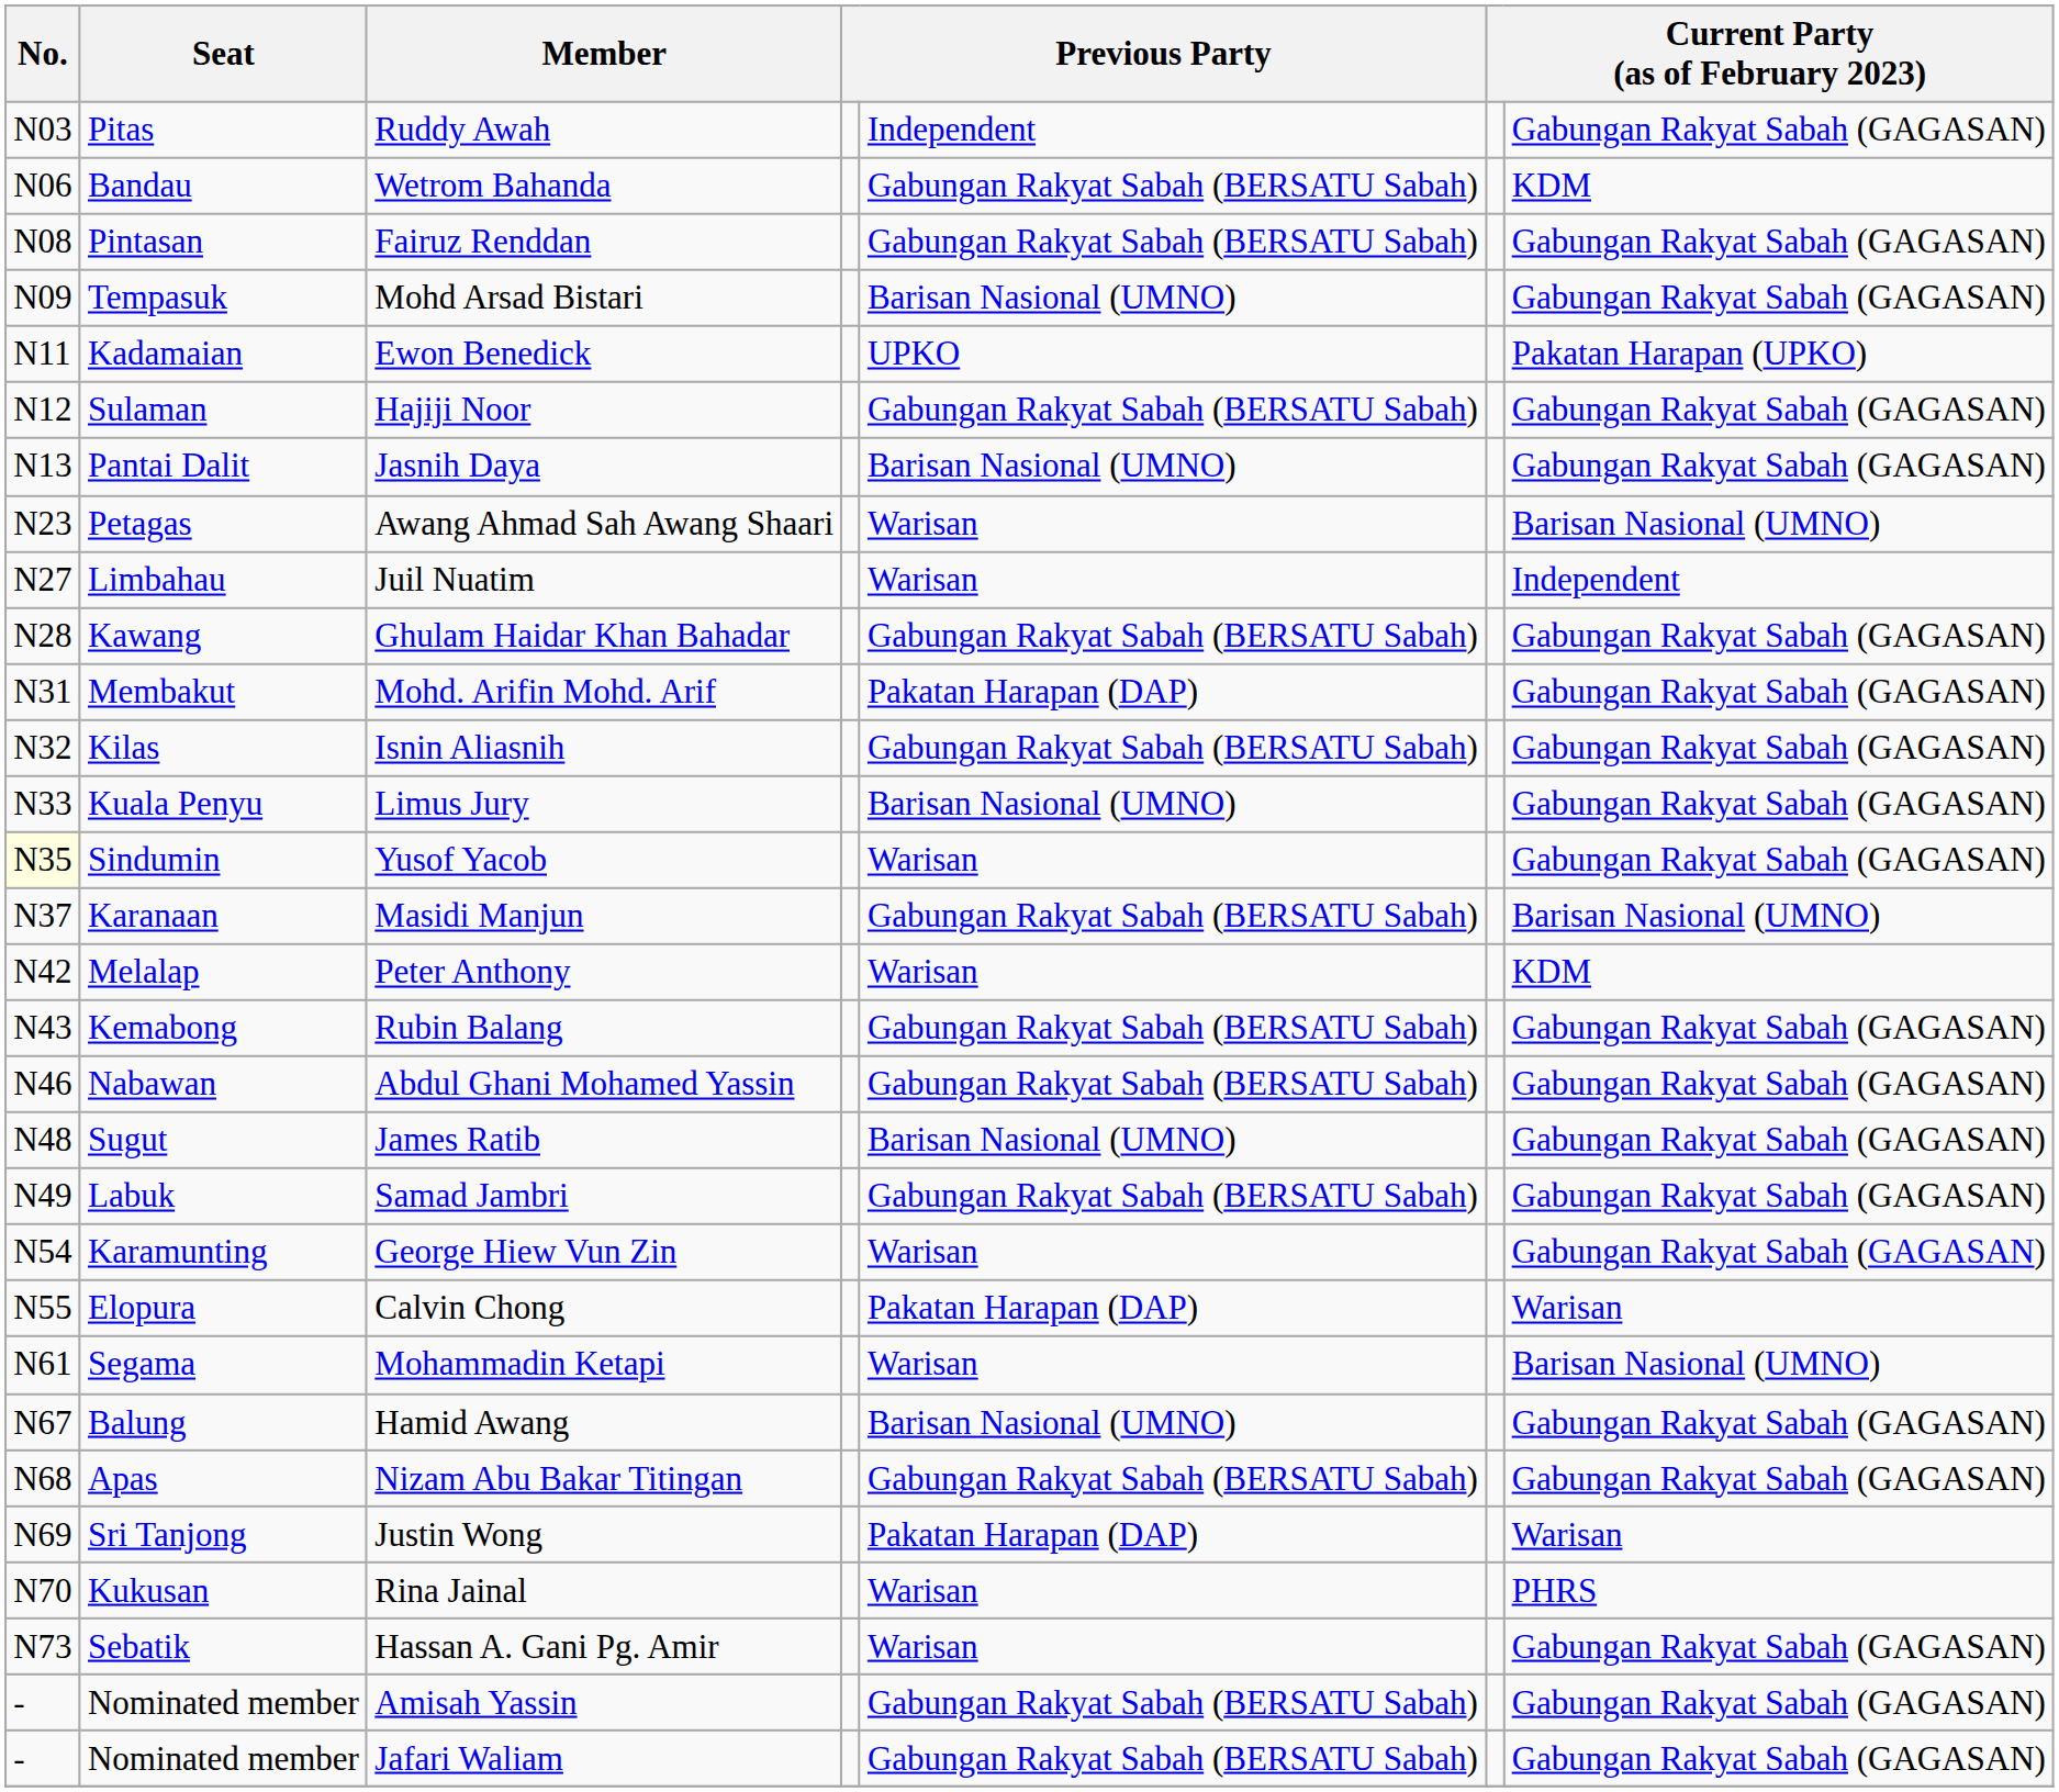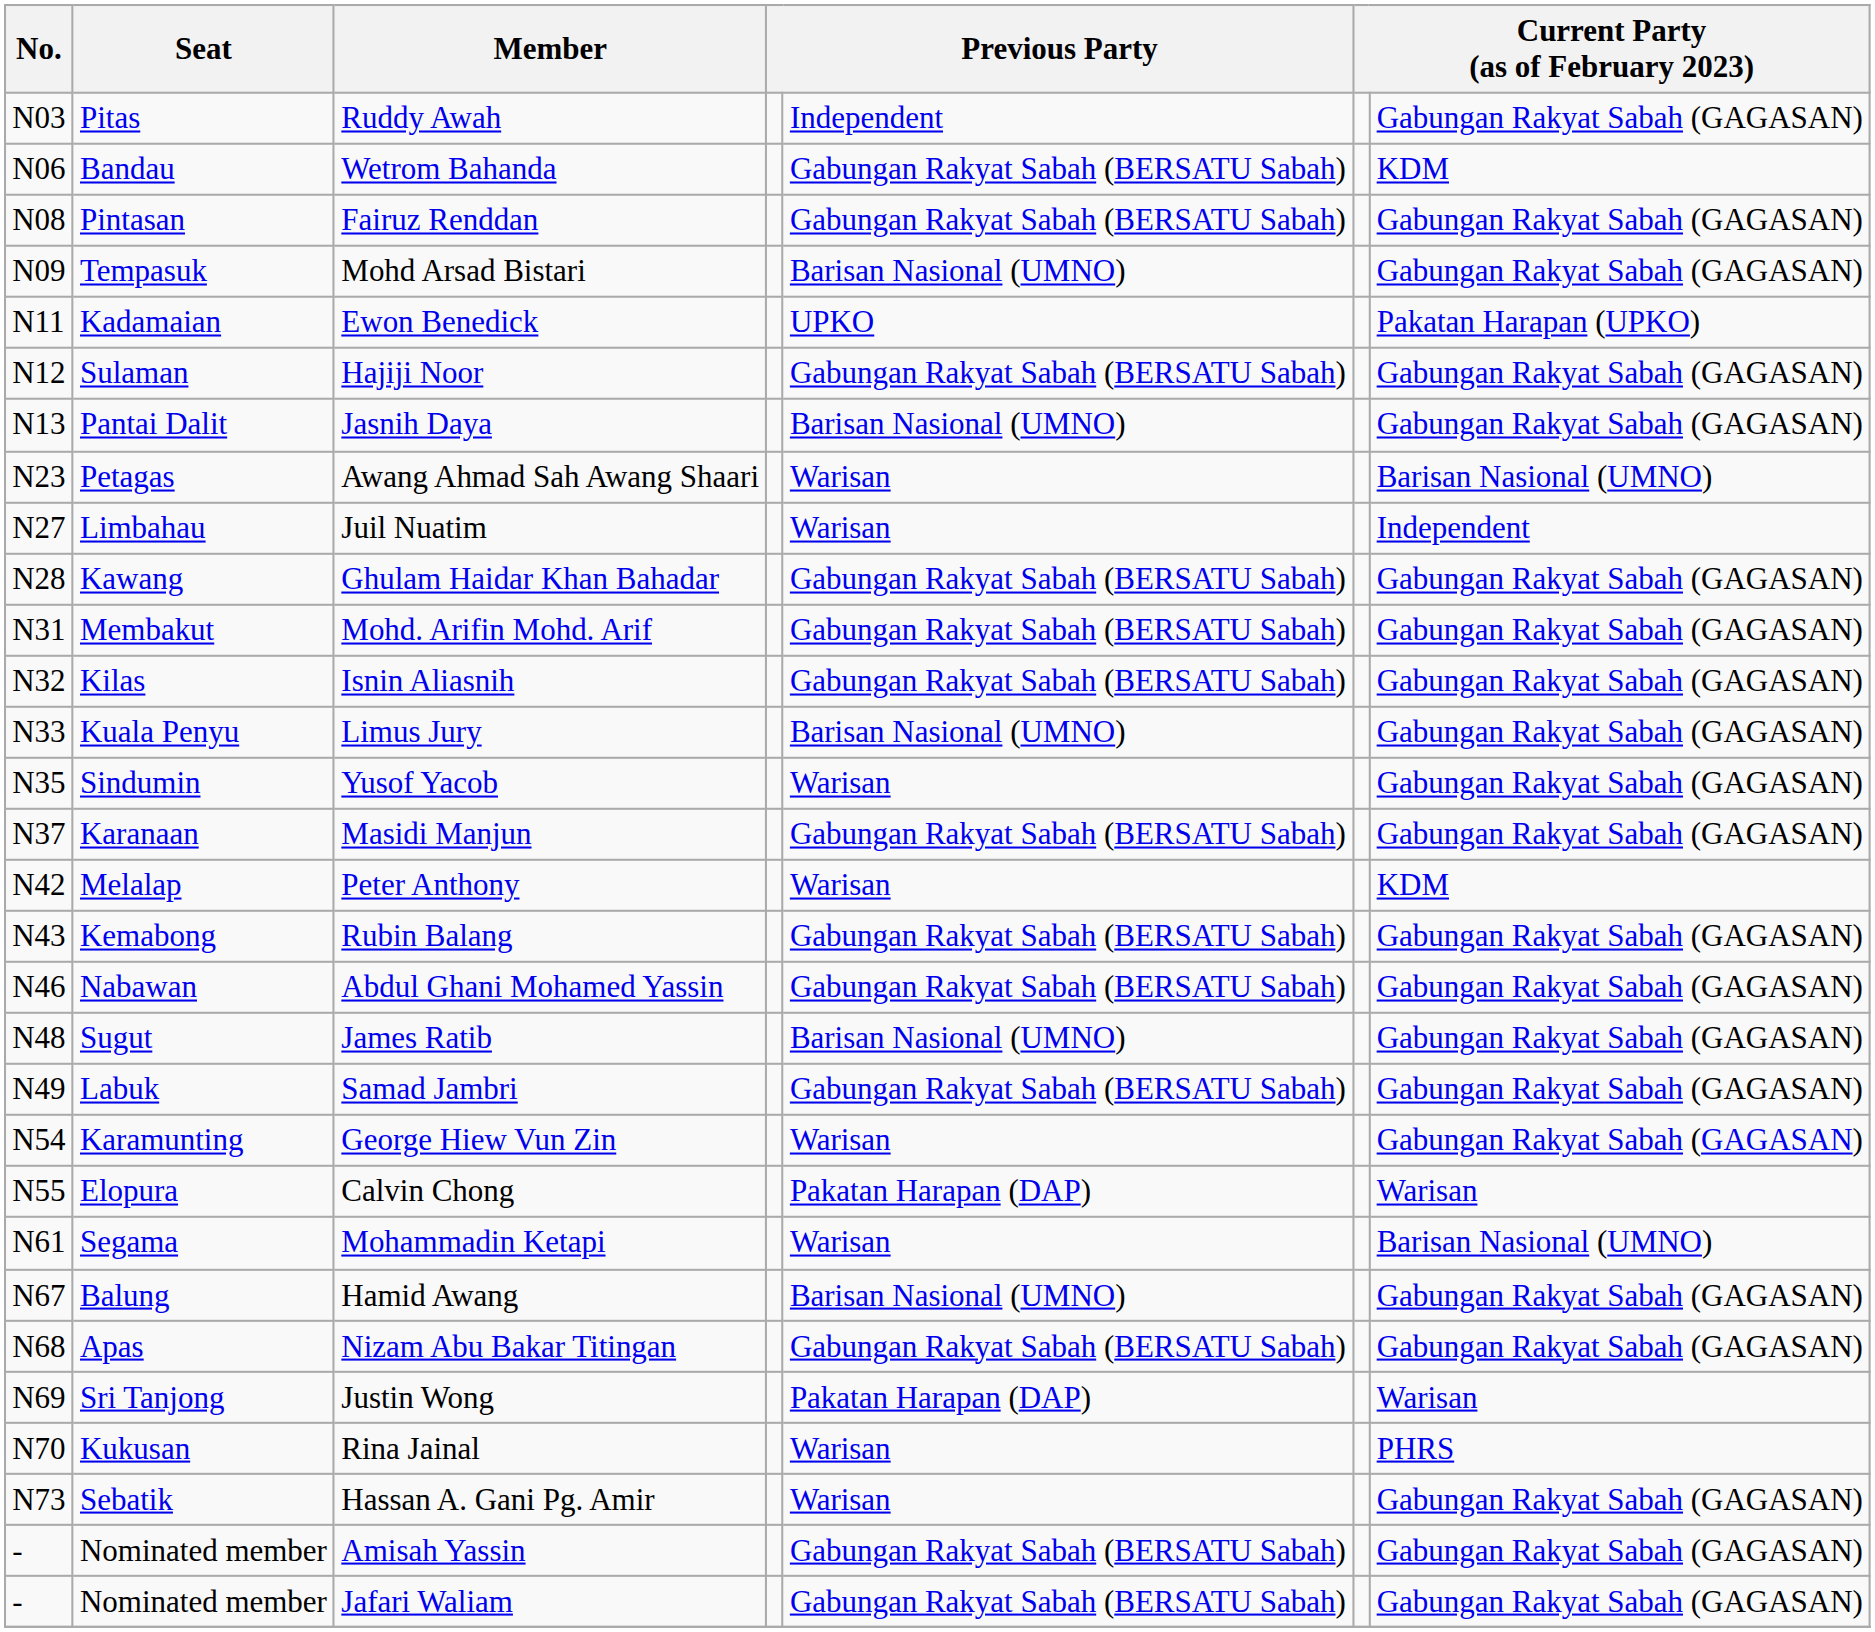Mohd. Arifin Mohd. Arif | column 5: Pakatan Harapan (DAP) -> Gabungan Rakyat Sabah (BERSATU Sabah)
Yusof Yacob | No.: lightyellow background -> no background
Masidi Manjun | column 7: Barisan Nasional (UMNO) -> Gabungan Rakyat Sabah (GAGASAN)
